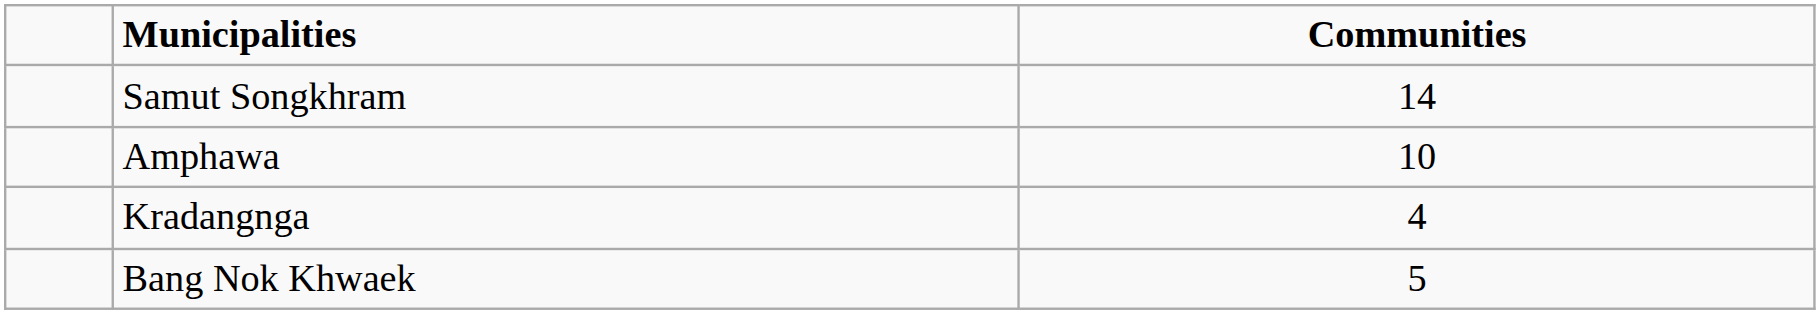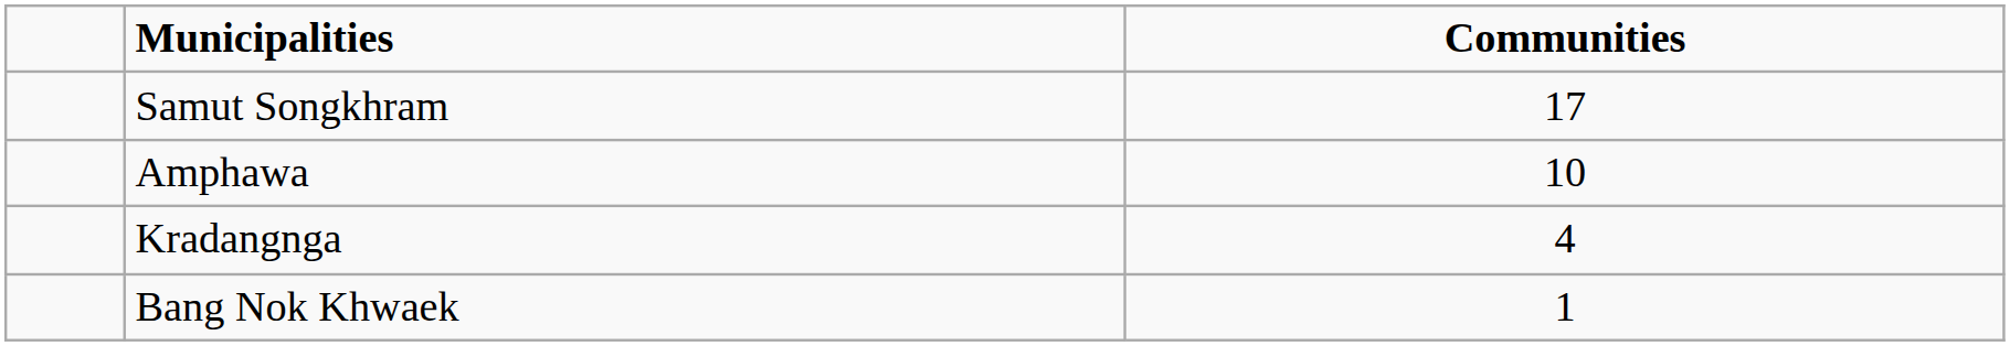Samut Songkhram | Communities: 14 -> 17
Bang Nok Khwaek | Communities: 5 -> 1
